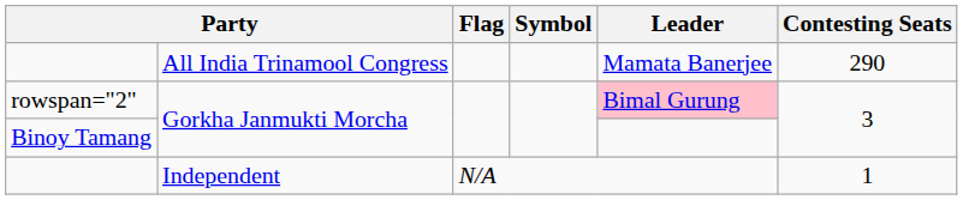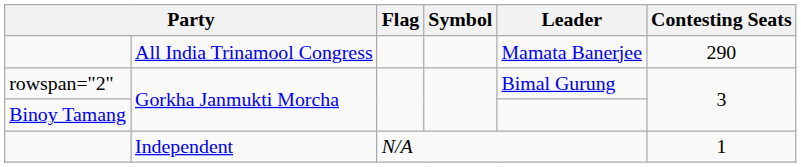rowspan="2" | Leader: pink background -> no background
